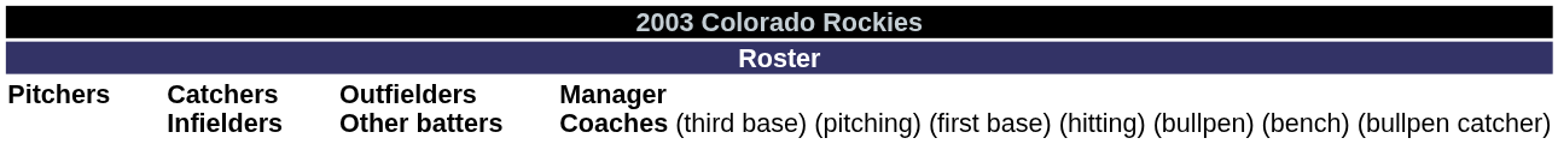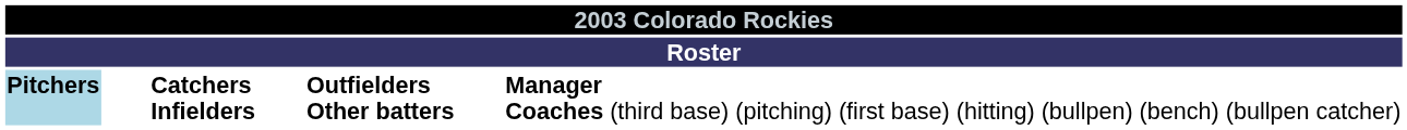Pitchers | column 1: no background -> lightblue background
